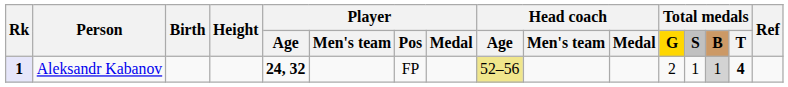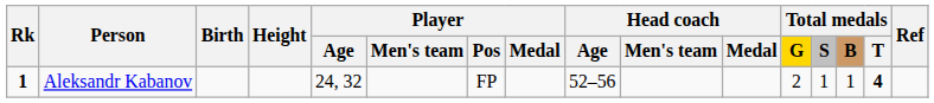Aleksandr Kabanov | Rk: lavender background -> no background
Aleksandr Kabanov | Player / Age: bold -> normal
Aleksandr Kabanov | Head coach / Age: khaki background -> no background
Aleksandr Kabanov | Total medals / B: lightgrey background -> no background
